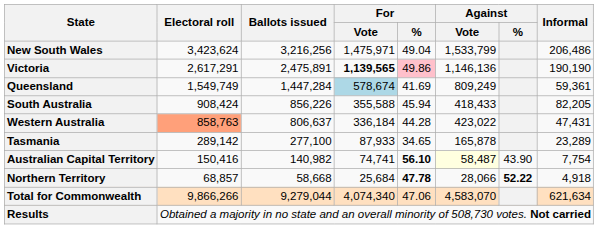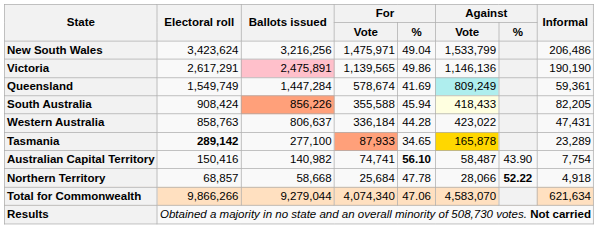Victoria | Ballots issued: no background -> pink background
Victoria | For / Vote: bold -> normal
Victoria | For / %: pink background -> no background
Queensland | For / Vote: lightblue background -> no background
Queensland | Against / Vote: no background -> paleturquoise background
South Australia | Ballots issued: no background -> lightsalmon background
South Australia | Against / Vote: no background -> lightyellow background
Western Australia | Electoral roll: lightsalmon background -> no background
Tasmania | Electoral roll: normal -> bold
Tasmania | For / Vote: no background -> lightsalmon background
Tasmania | Against / Vote: no background -> gold background
Australian Capital Territory | Against / Vote: lightyellow background -> no background
Northern Territory | For / %: bold -> normal
